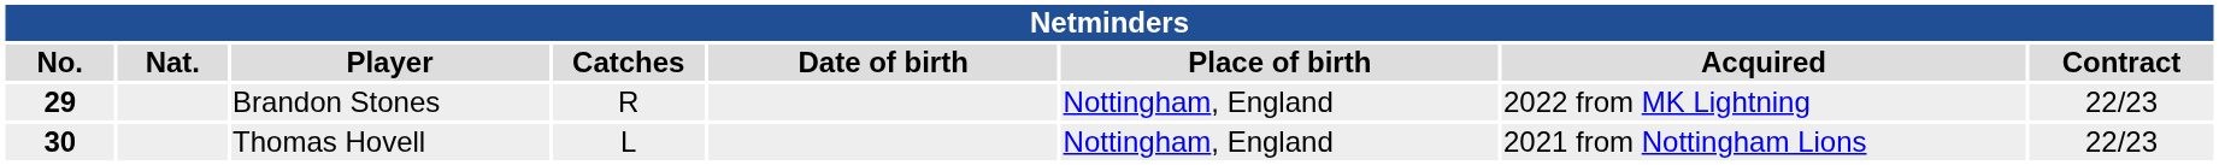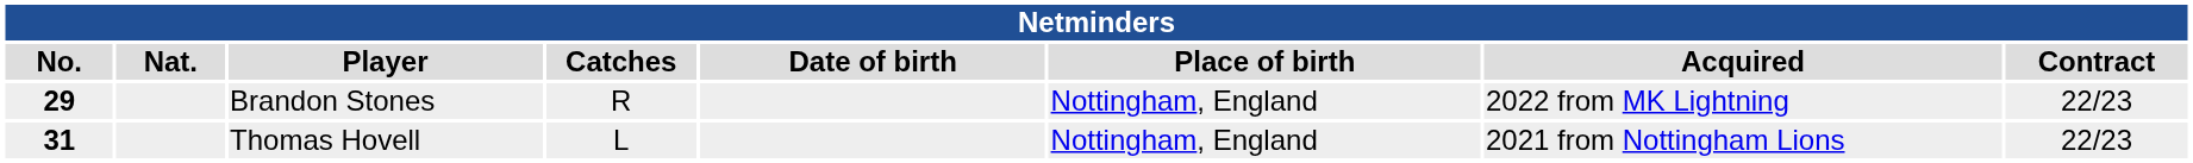Thomas Hovell | No.: 30 -> 31
